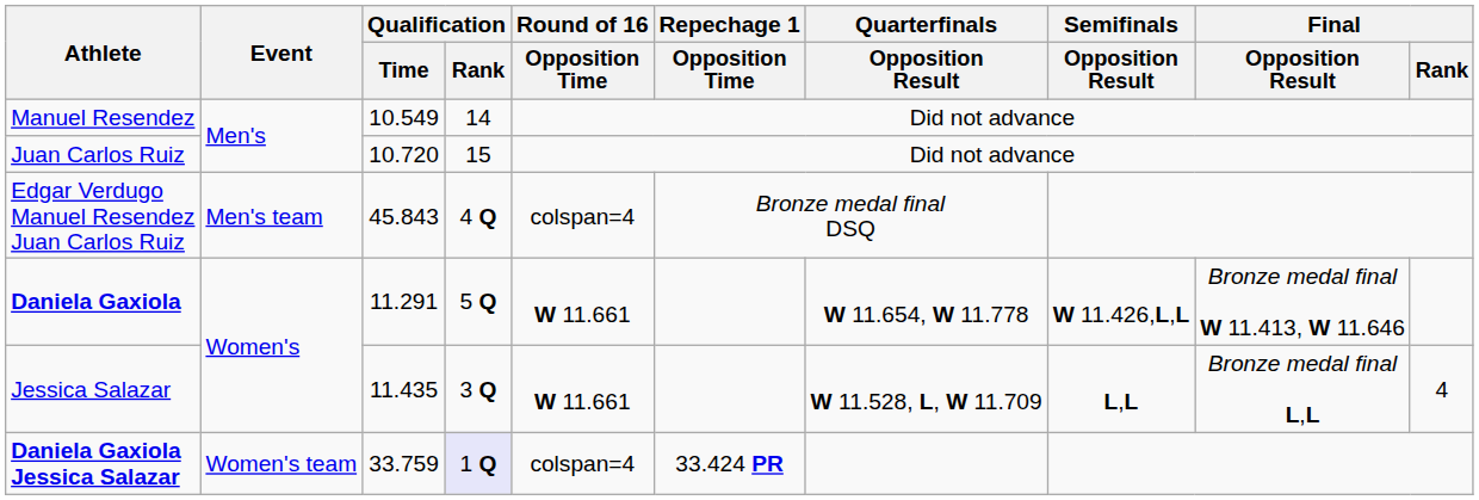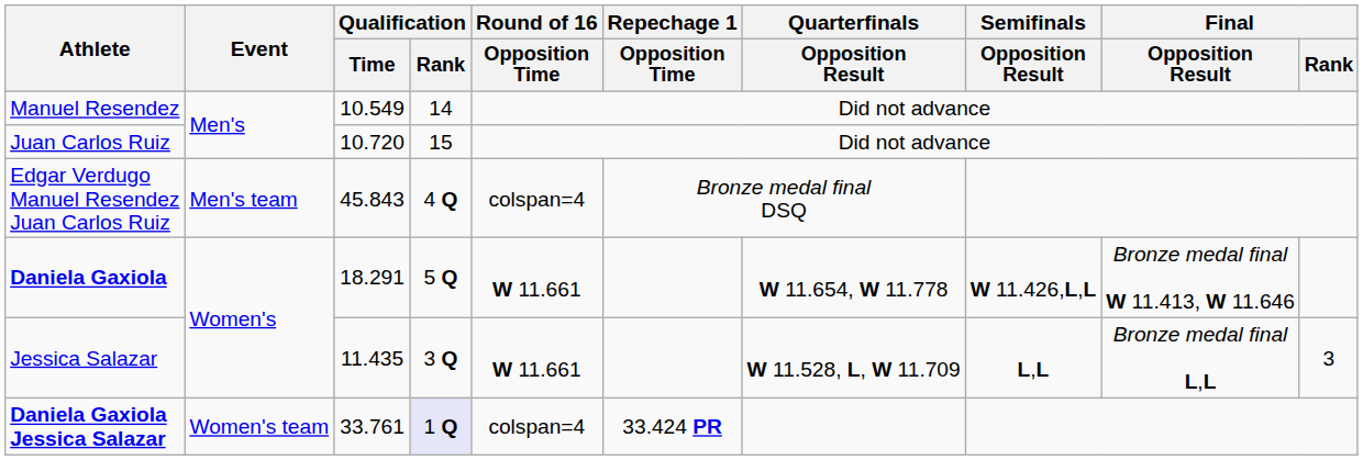Daniela Gaxiola | Qualification / Time: 11.291 -> 18.291
Jessica Salazar | Final / Rank: 4 -> 3
Daniela Gaxiola Jessica Salazar | Qualification / Time: 33.759 -> 33.761
